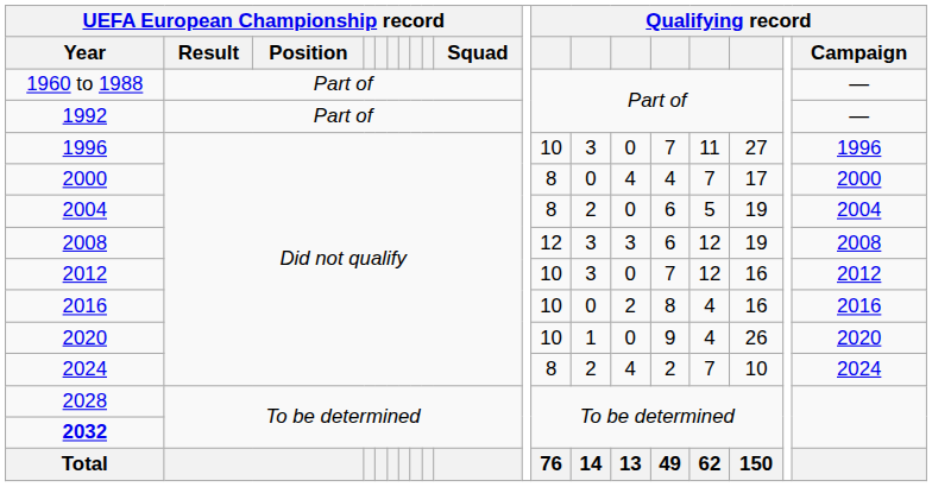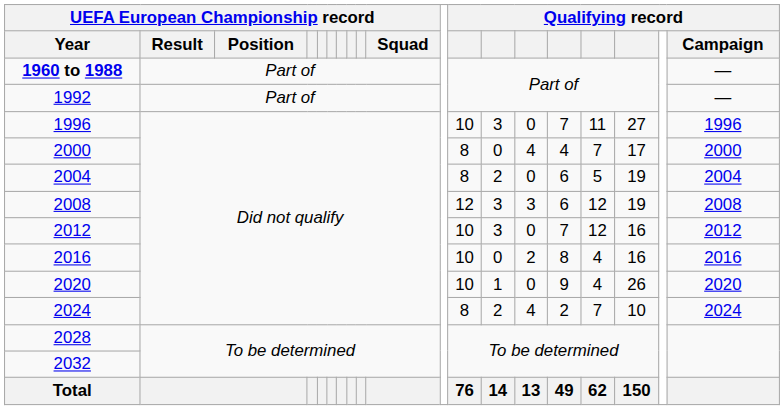1960 to 1988 | UEFA European Championship record / Year: normal -> bold
2032 | UEFA European Championship record / Year: bold -> normal
